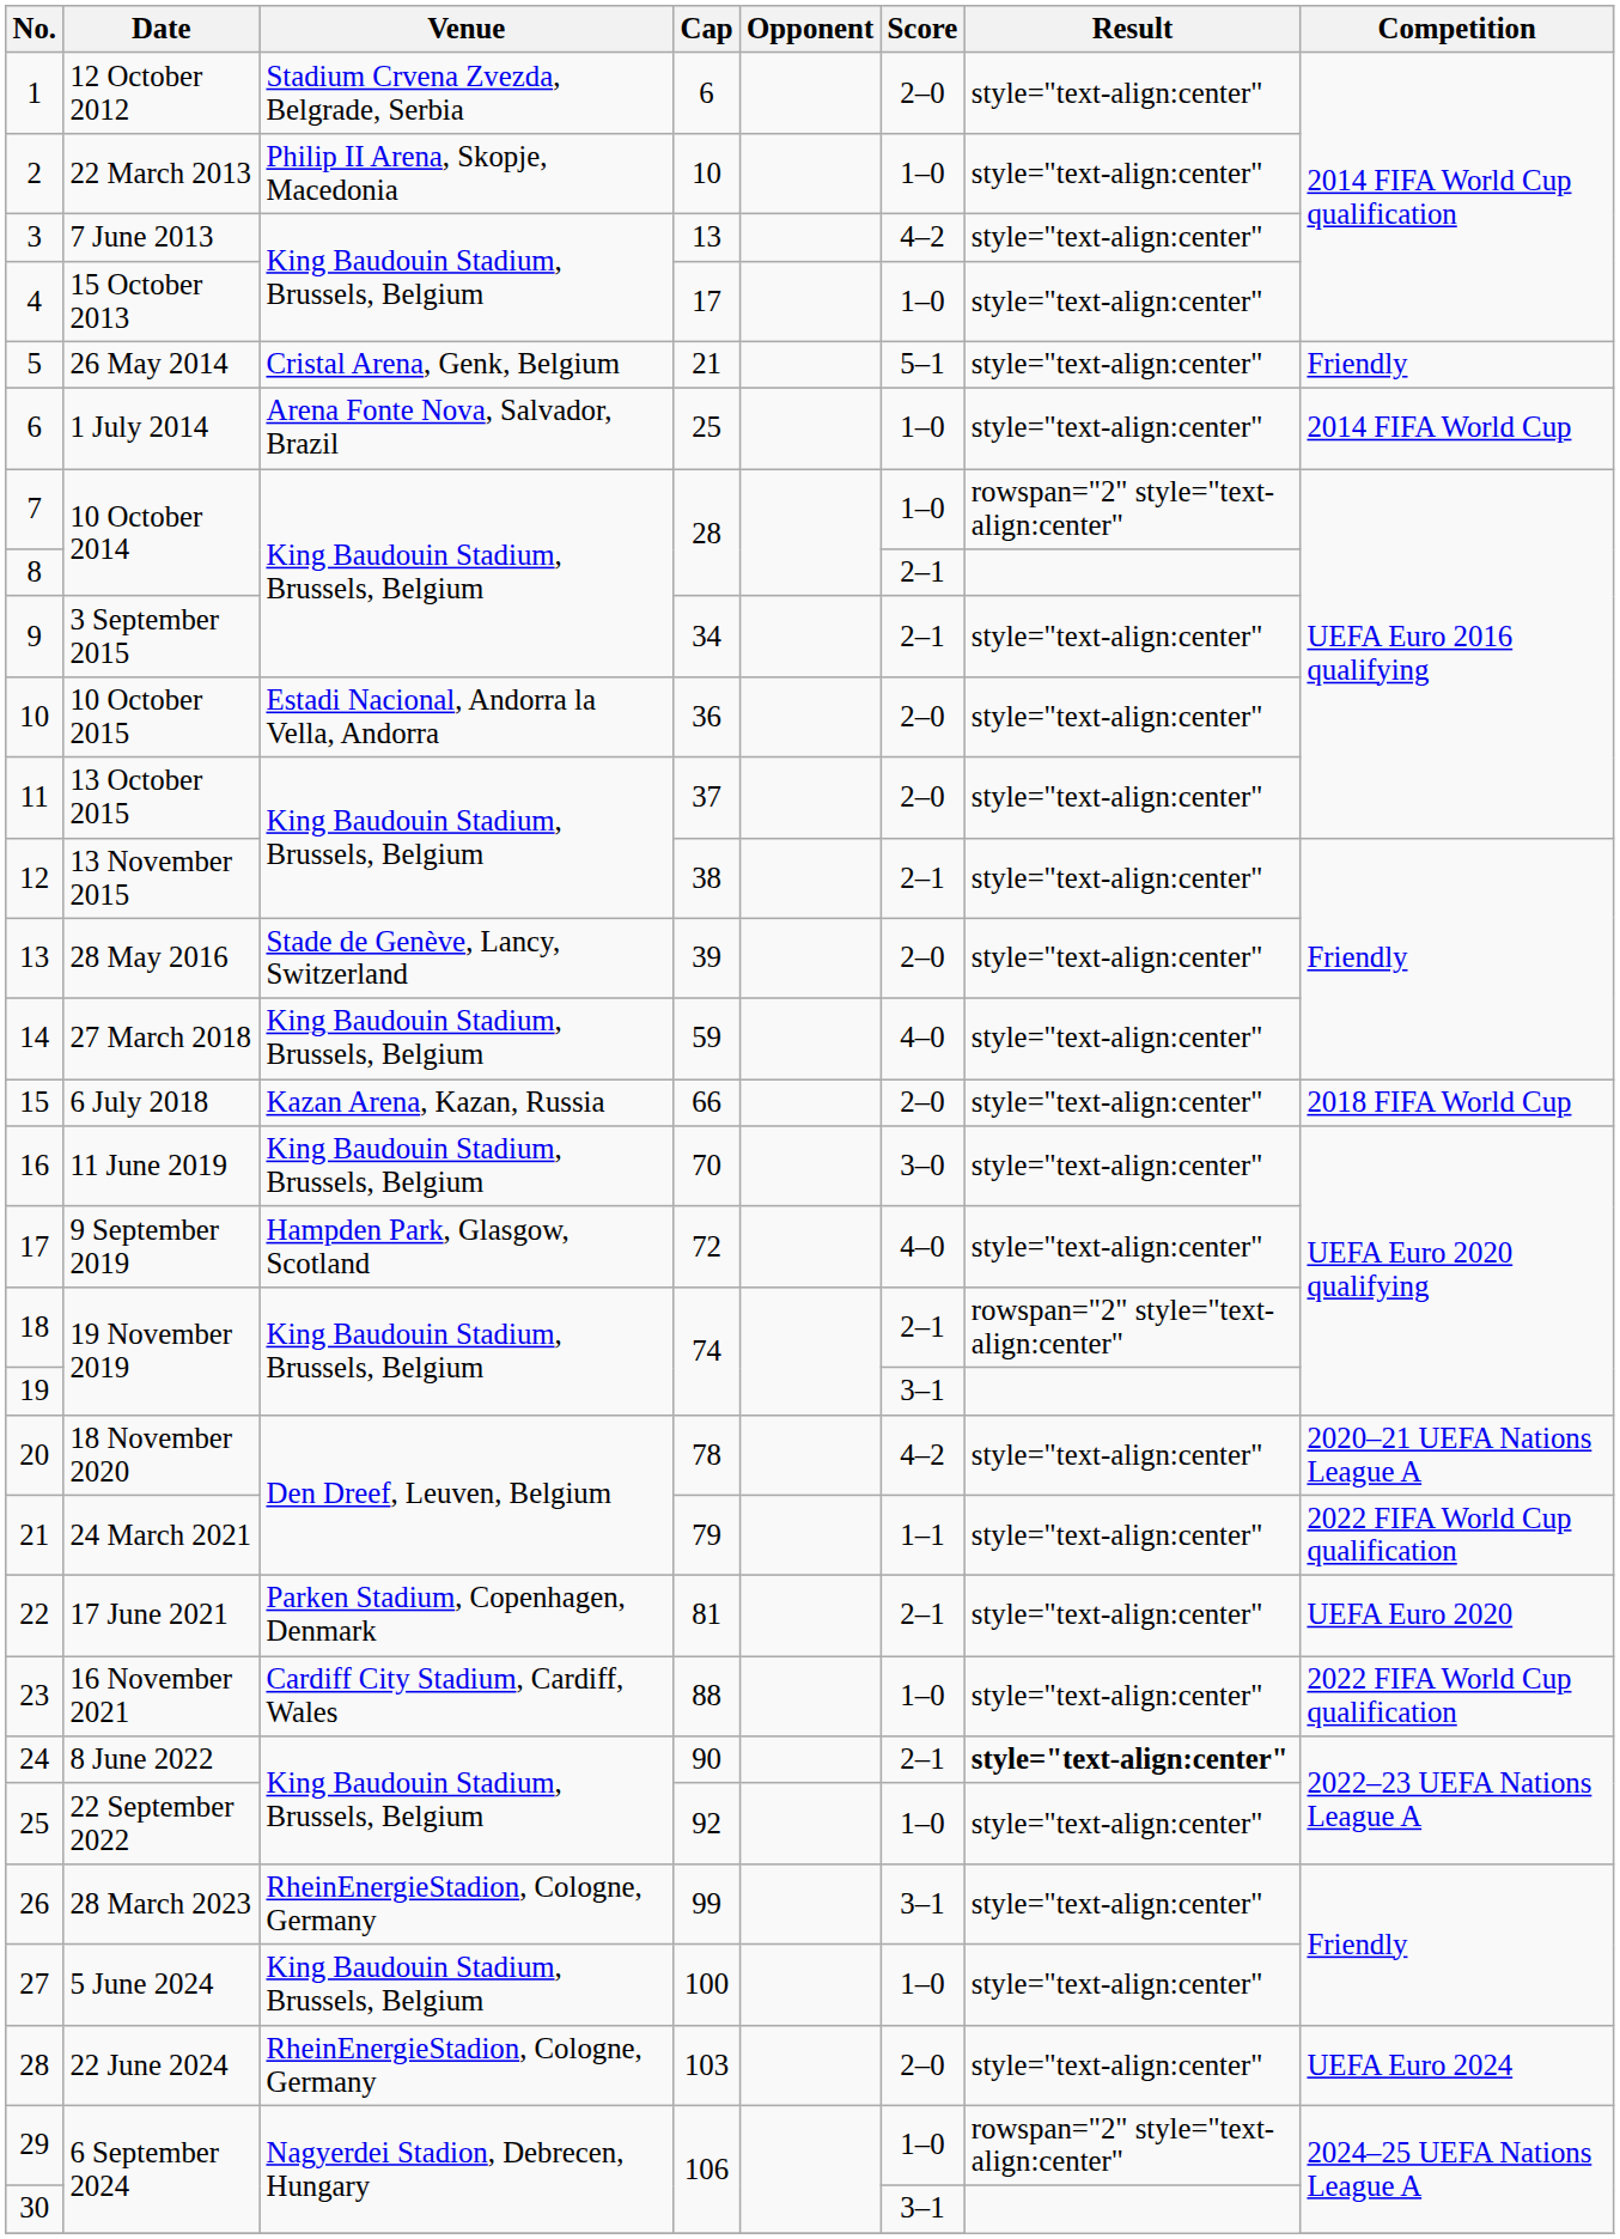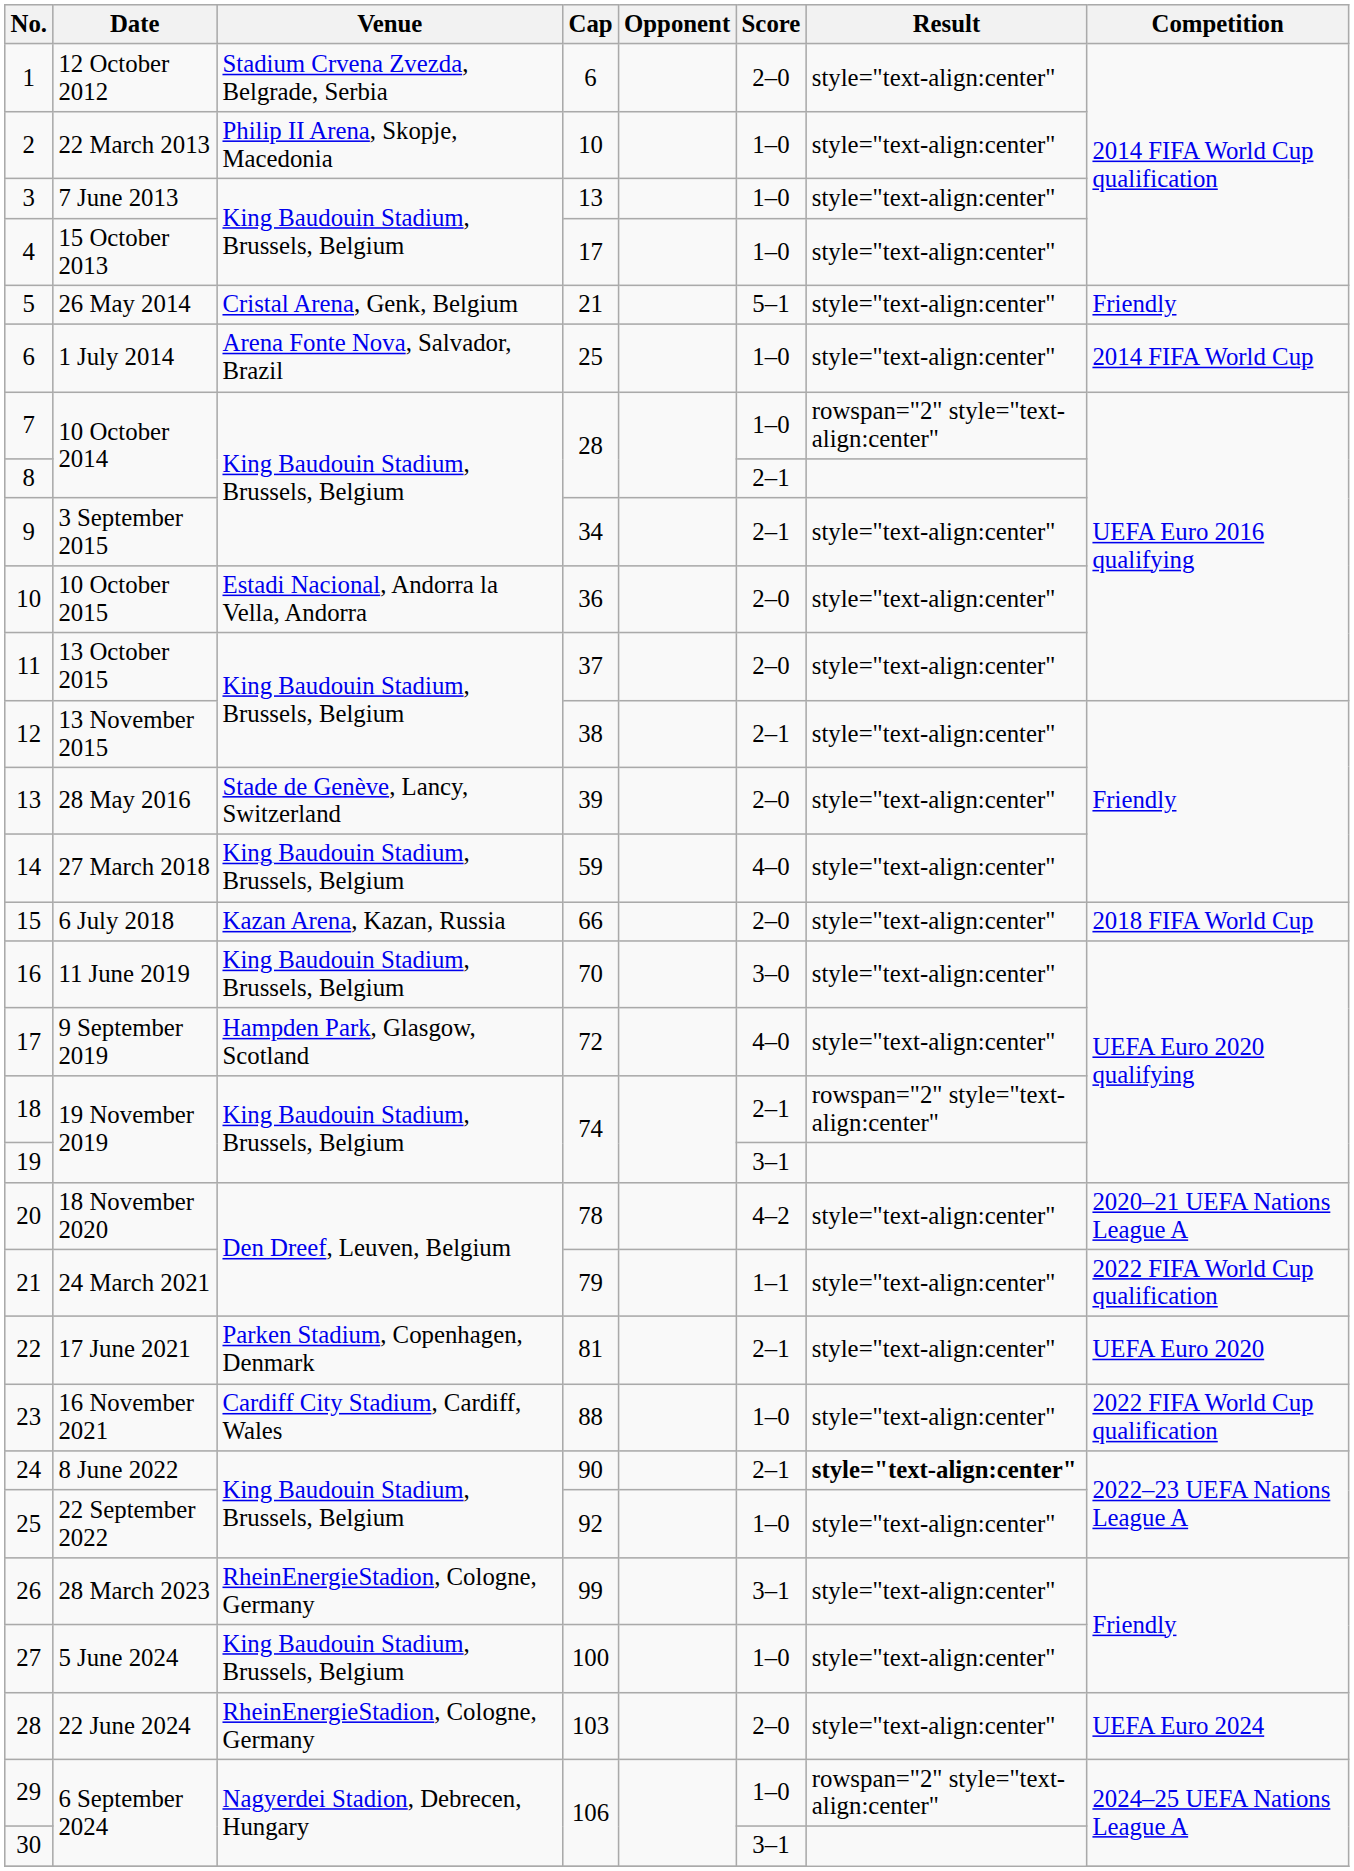7 June 2013 | Score: 4–2 -> 1–0
